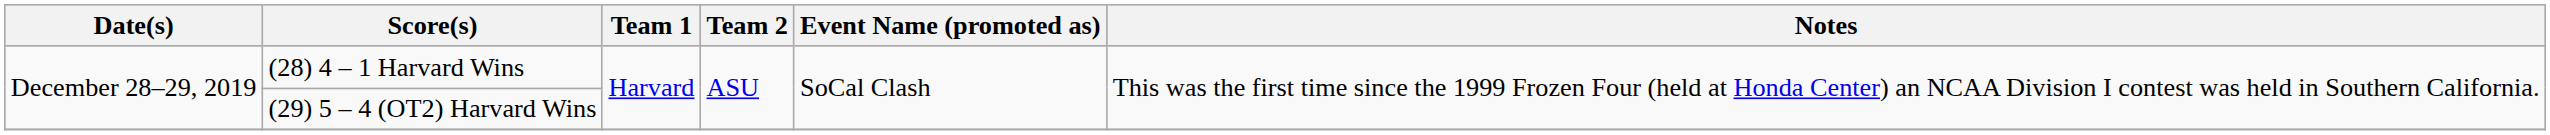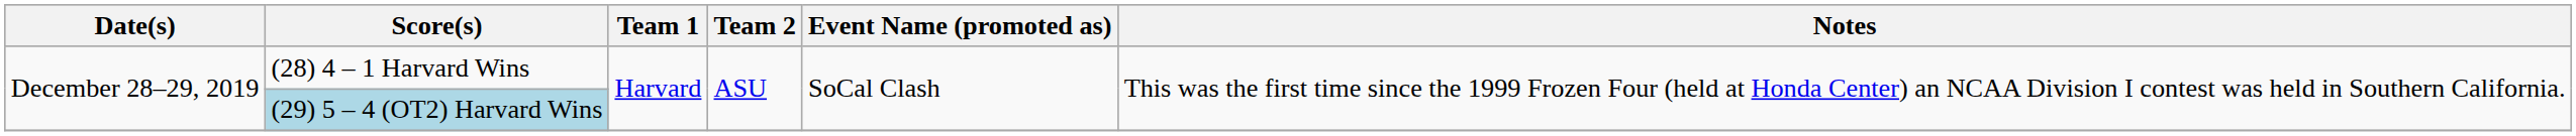(29) 5 – 4 (OT2) Harvard Wins | Score(s): no background -> lightblue background
